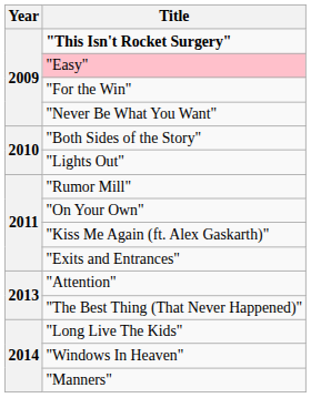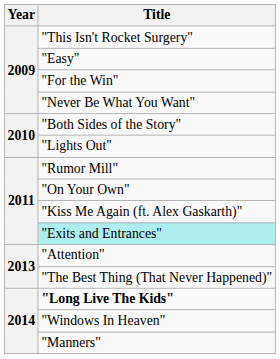"This Isn't Rocket Surgery" | Title: bold -> normal
"Easy" | Title: pink background -> no background
"Exits and Entrances" | Title: no background -> paleturquoise background
"Long Live The Kids" | Title: normal -> bold
